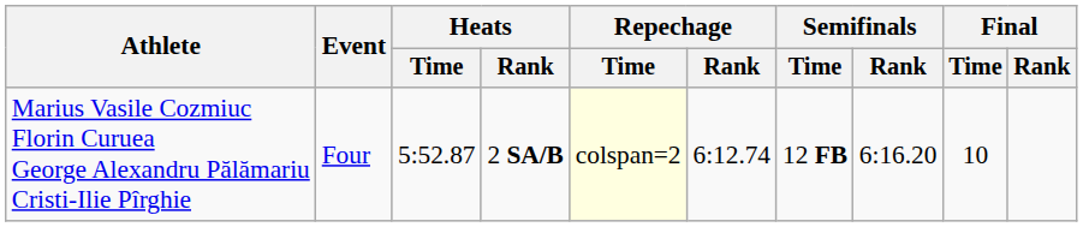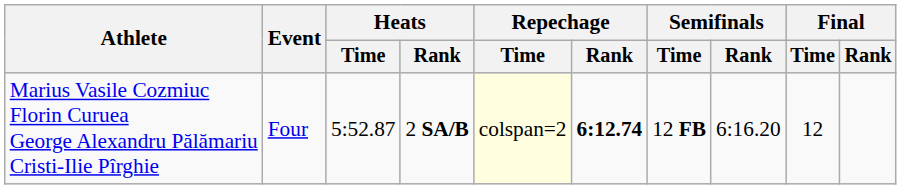row 3 | Repechage / Rank: normal -> bold
row 3 | Final / Time: 10 -> 12
